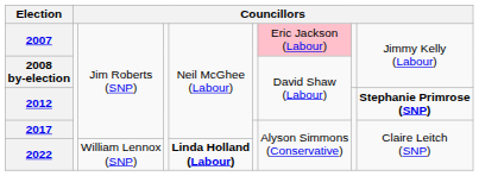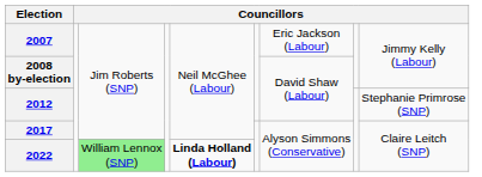2007 | column 7: pink background -> no background
2012 | column 9: bold -> normal
2022 | column 3: no background -> lightgreen background
